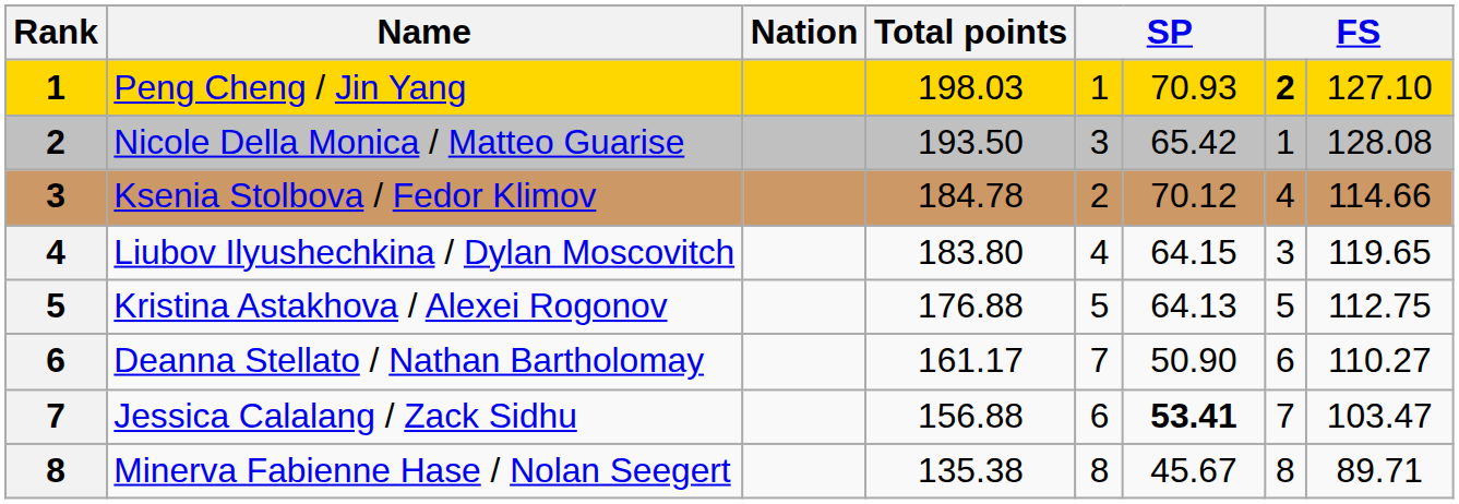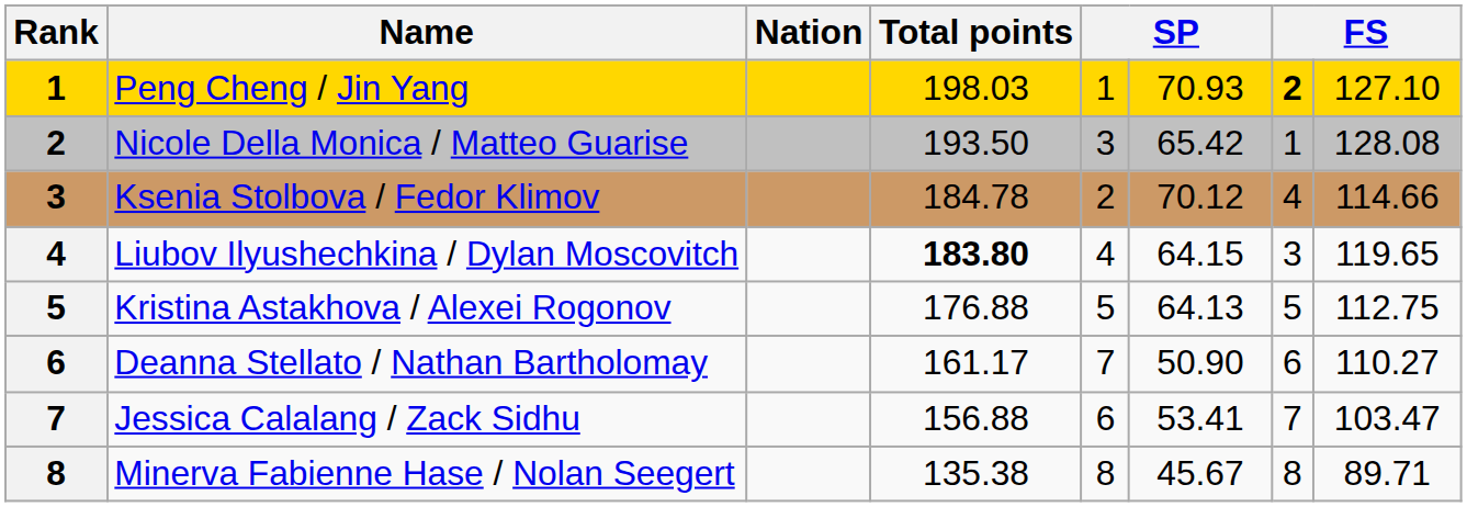Liubov Ilyushechkina / Dylan Moscovitch | Total points: normal -> bold
Jessica Calalang / Zack Sidhu | column 6: bold -> normal
